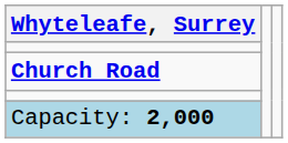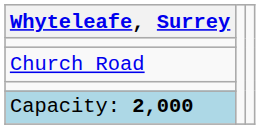row 3 | Whyteleafe, Surrey: bold -> normal
